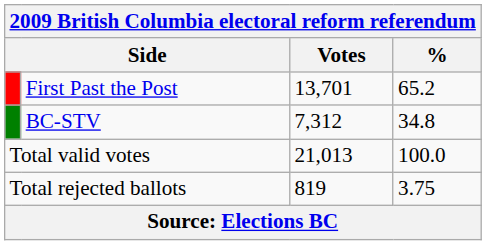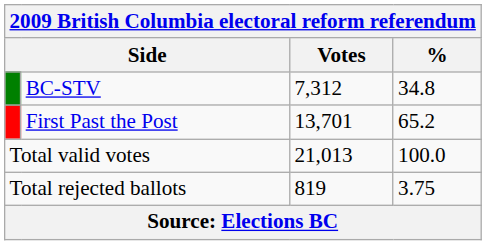rows swapped: First Past the Post <-> BC-STV
